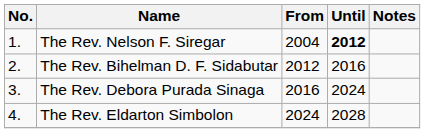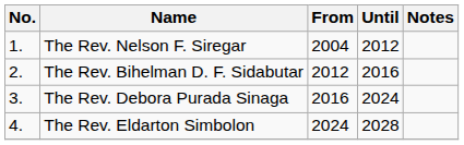The Rev. Nelson F. Siregar | Until: bold -> normal
